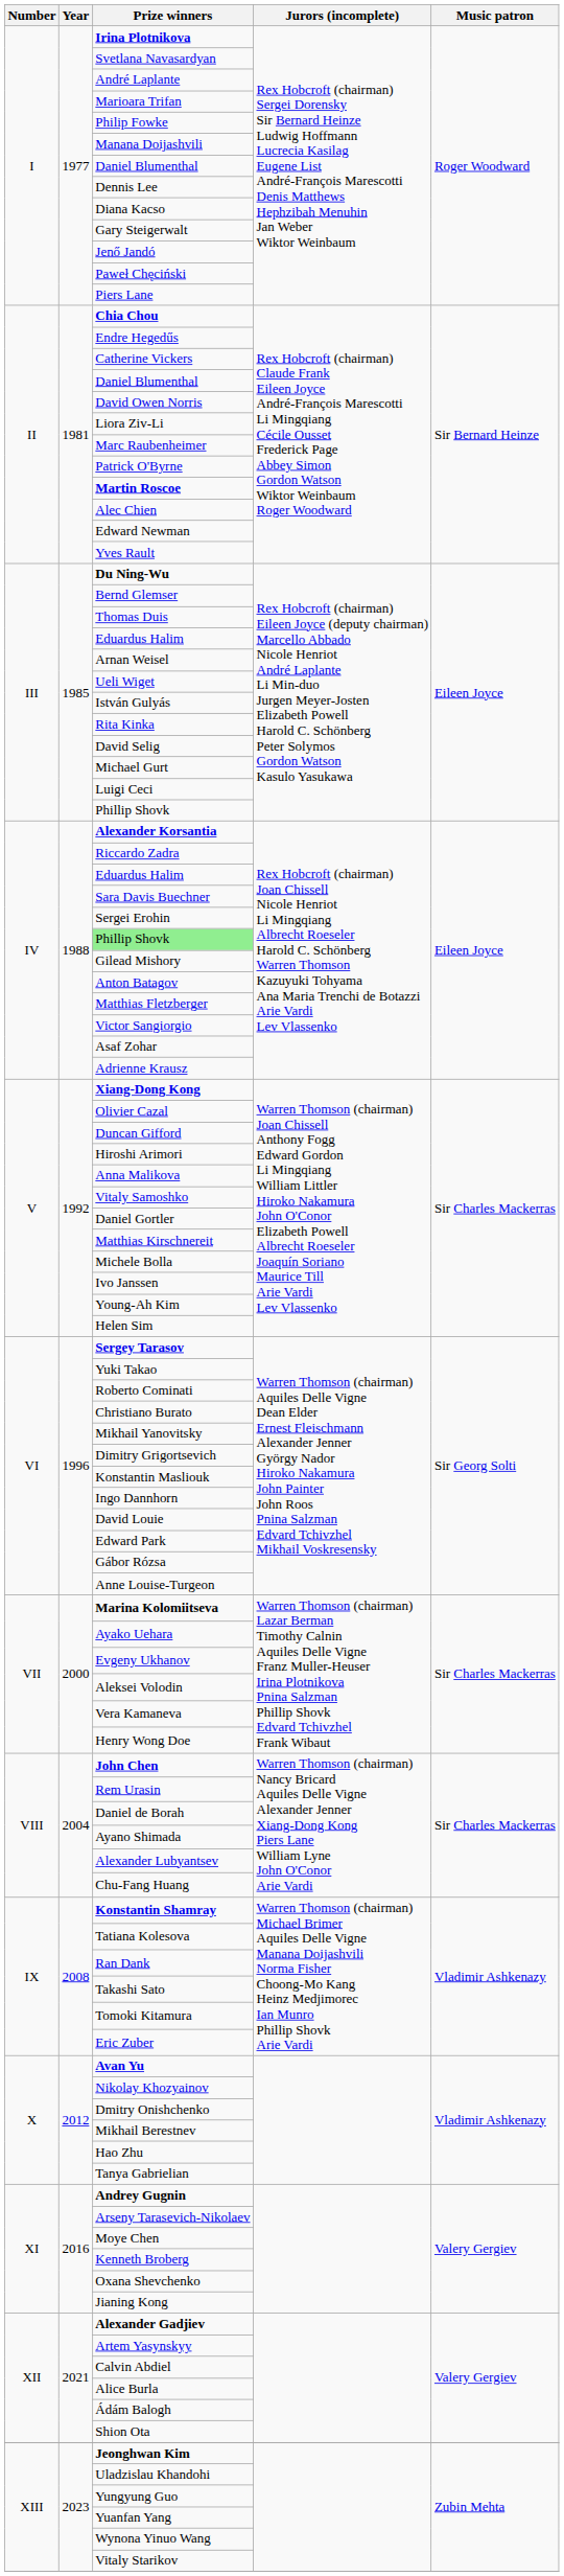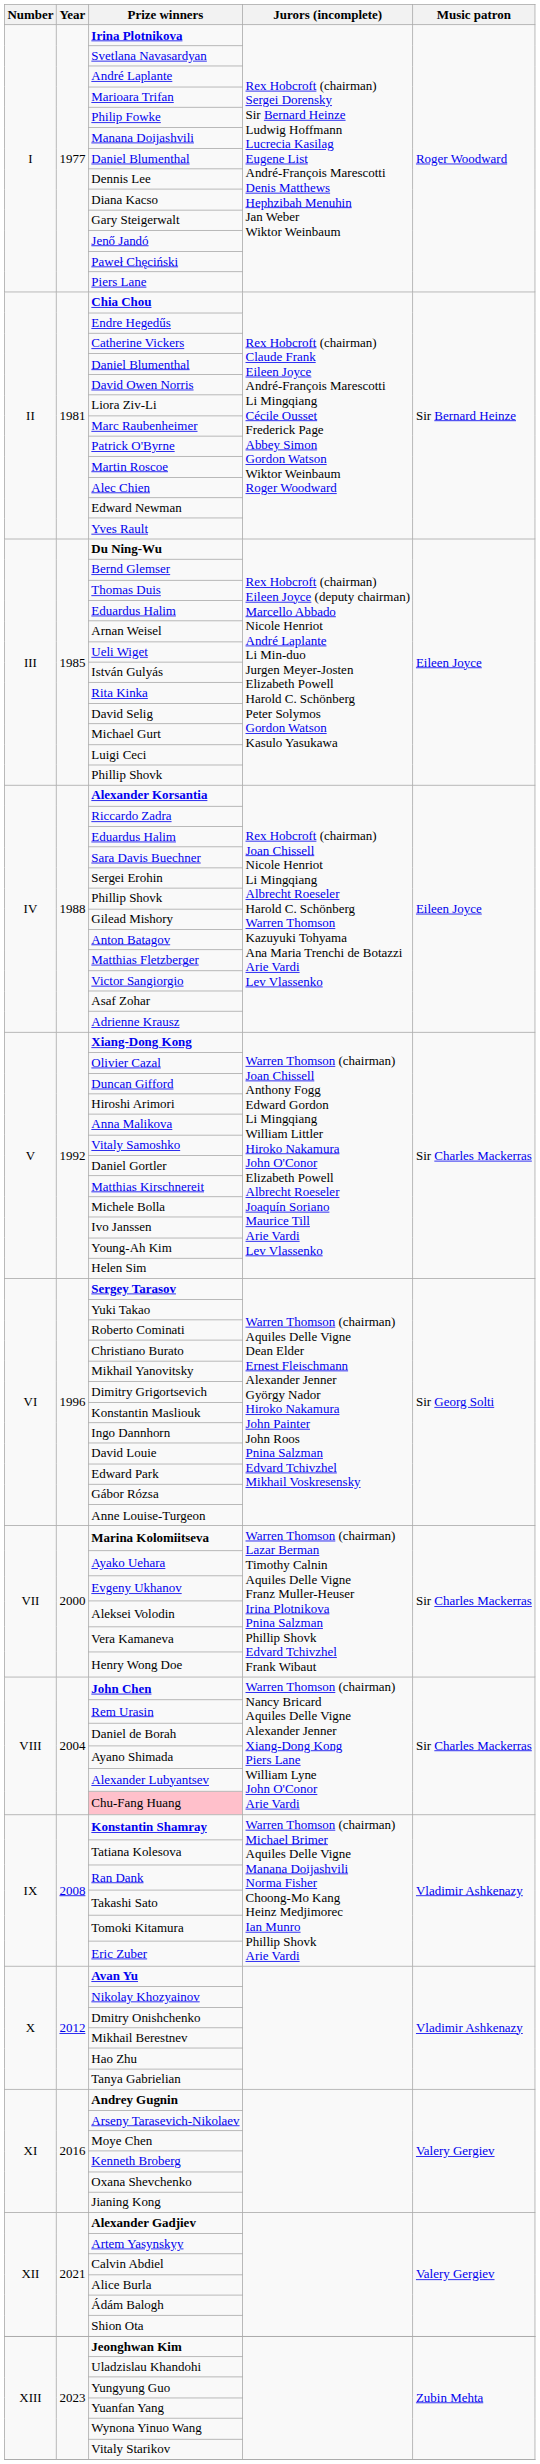Martin Roscoe | Prize winners: bold -> normal
IV / Phillip Shovk | Prize winners: lightgreen background -> no background
Chu-Fang Huang | Prize winners: no background -> pink background
